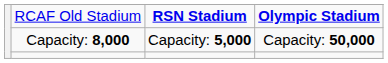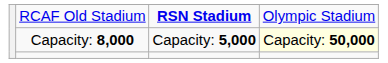RCAF Old Stadium | column 4: bold -> normal
Capacity: 8,000 | column 4: no background -> lightyellow background
